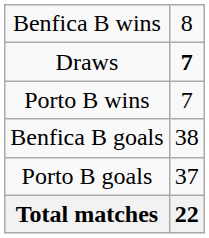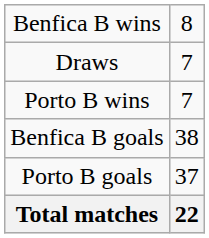Draws | column 2: bold -> normal
